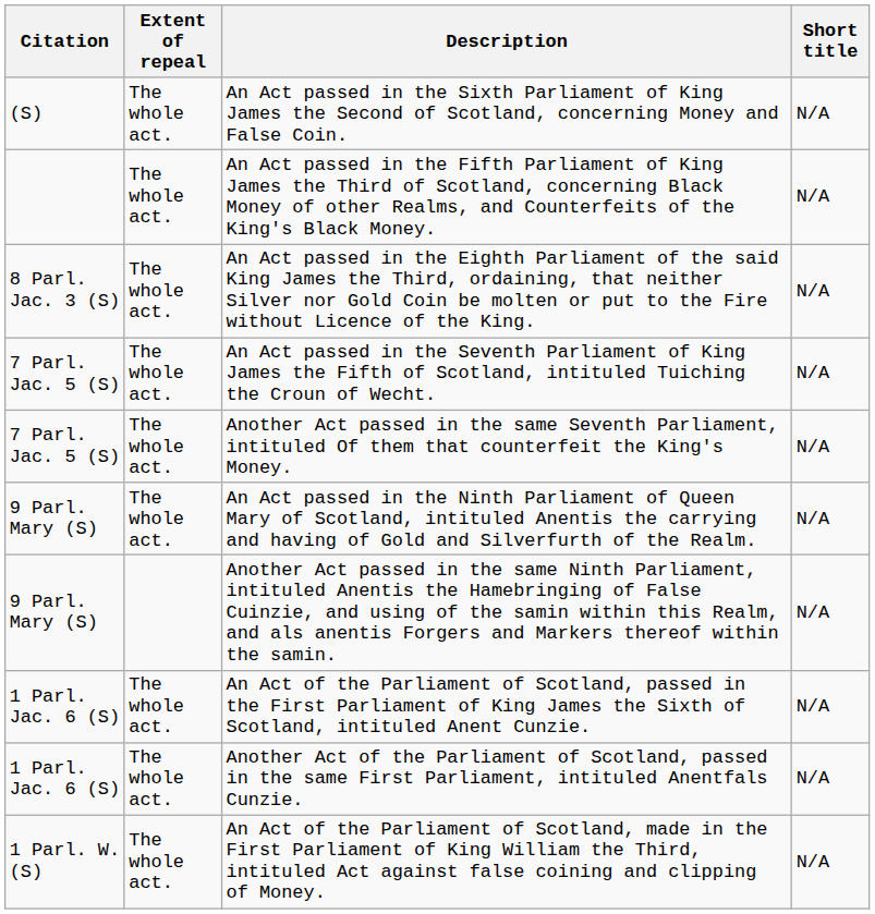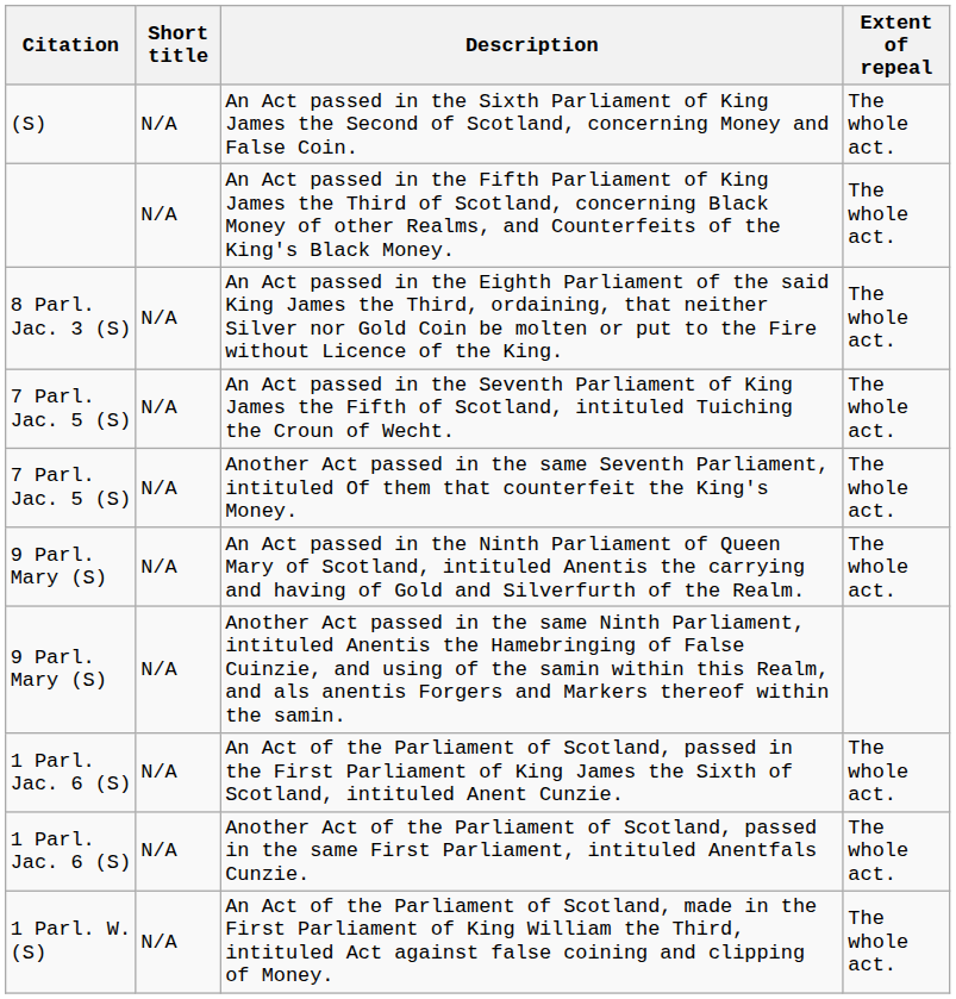columns swapped: Short title <-> Extent of repeal
